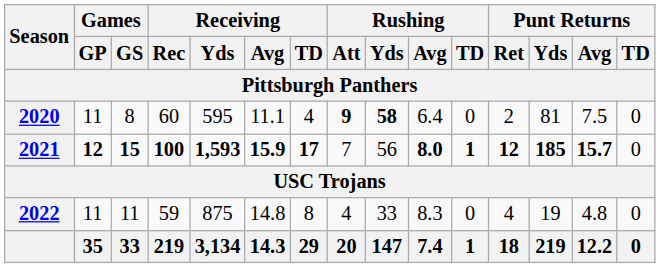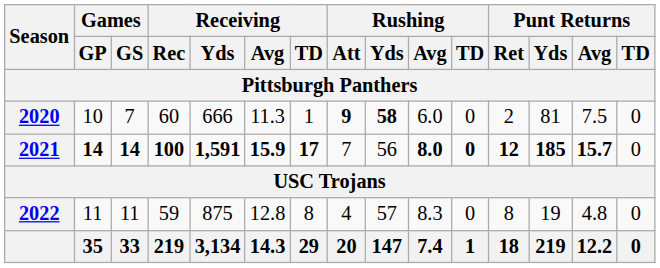2020 | Games / GP: 11 -> 10
2020 | Games / GS: 8 -> 7
2020 | Receiving / Yds: 595 -> 666
2020 | Receiving / Avg: 11.1 -> 11.3
2020 | Receiving / TD: 4 -> 1
2020 | Rushing / Avg: 6.4 -> 6.0
2021 | Games / GP: 12 -> 14
2021 | Games / GS: 15 -> 14
2021 | Receiving / Yds: 1,593 -> 1,591
2021 | Rushing / TD: 1 -> 0
2022 | Receiving / Avg: 14.8 -> 12.8
2022 | Rushing / Yds: 33 -> 57
2022 | Punt Returns / Ret: 4 -> 8
